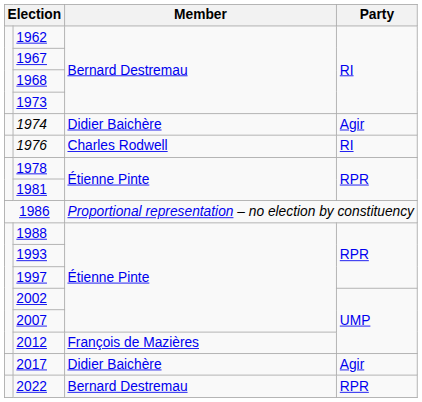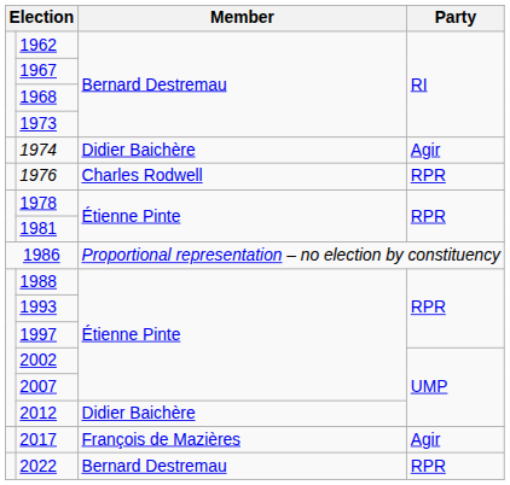1976 | Party: RI -> RPR
2012 | Member: François de Mazières -> Didier Baichère
2017 | Member: Didier Baichère -> François de Mazières
